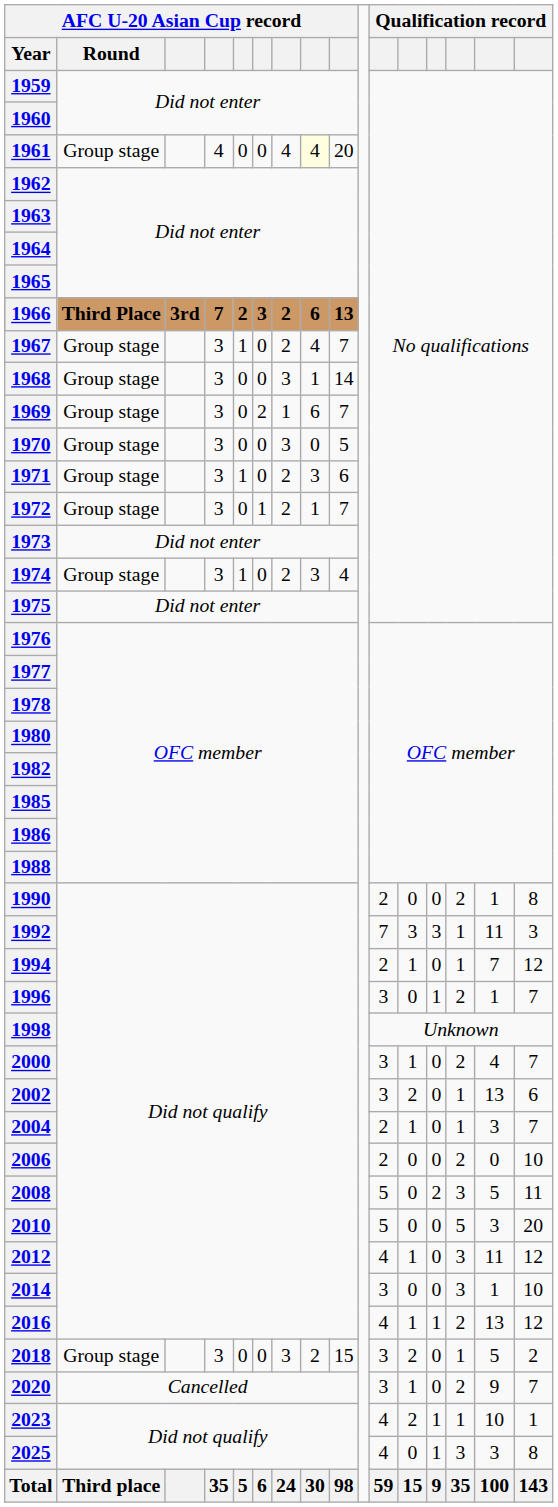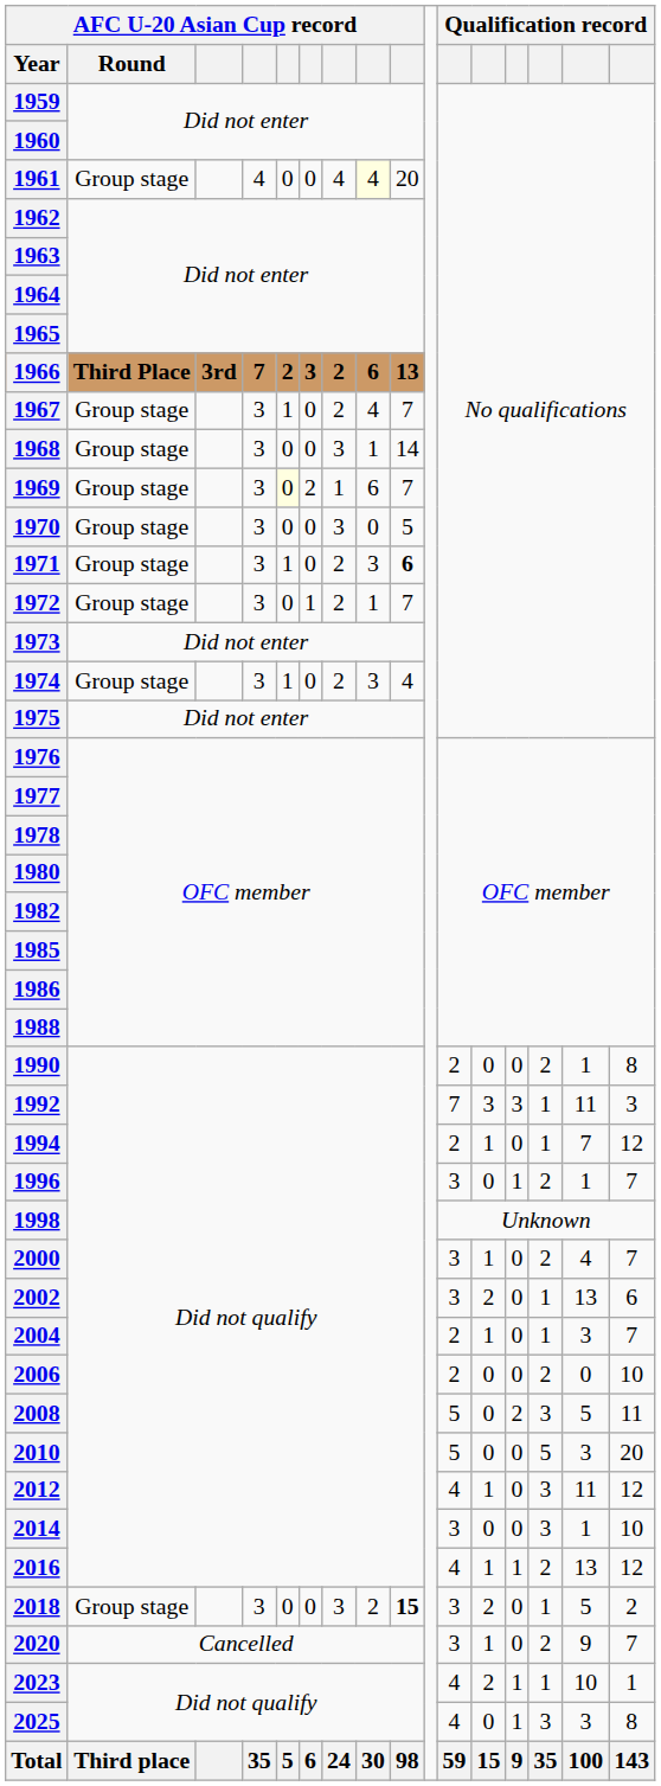1969 | column 5: no background -> lightyellow background
1971 | column 9: normal -> bold
2018 | column 9: normal -> bold
